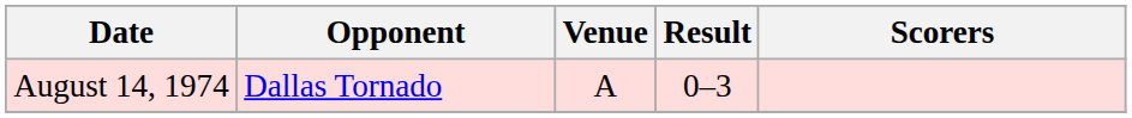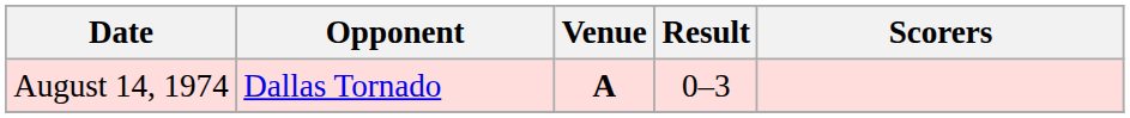August 14, 1974 | Venue: normal -> bold
